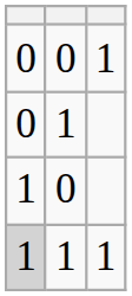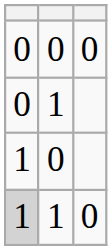row 2 | column 3: 1 -> 0
row 5 | column 3: 1 -> 0
